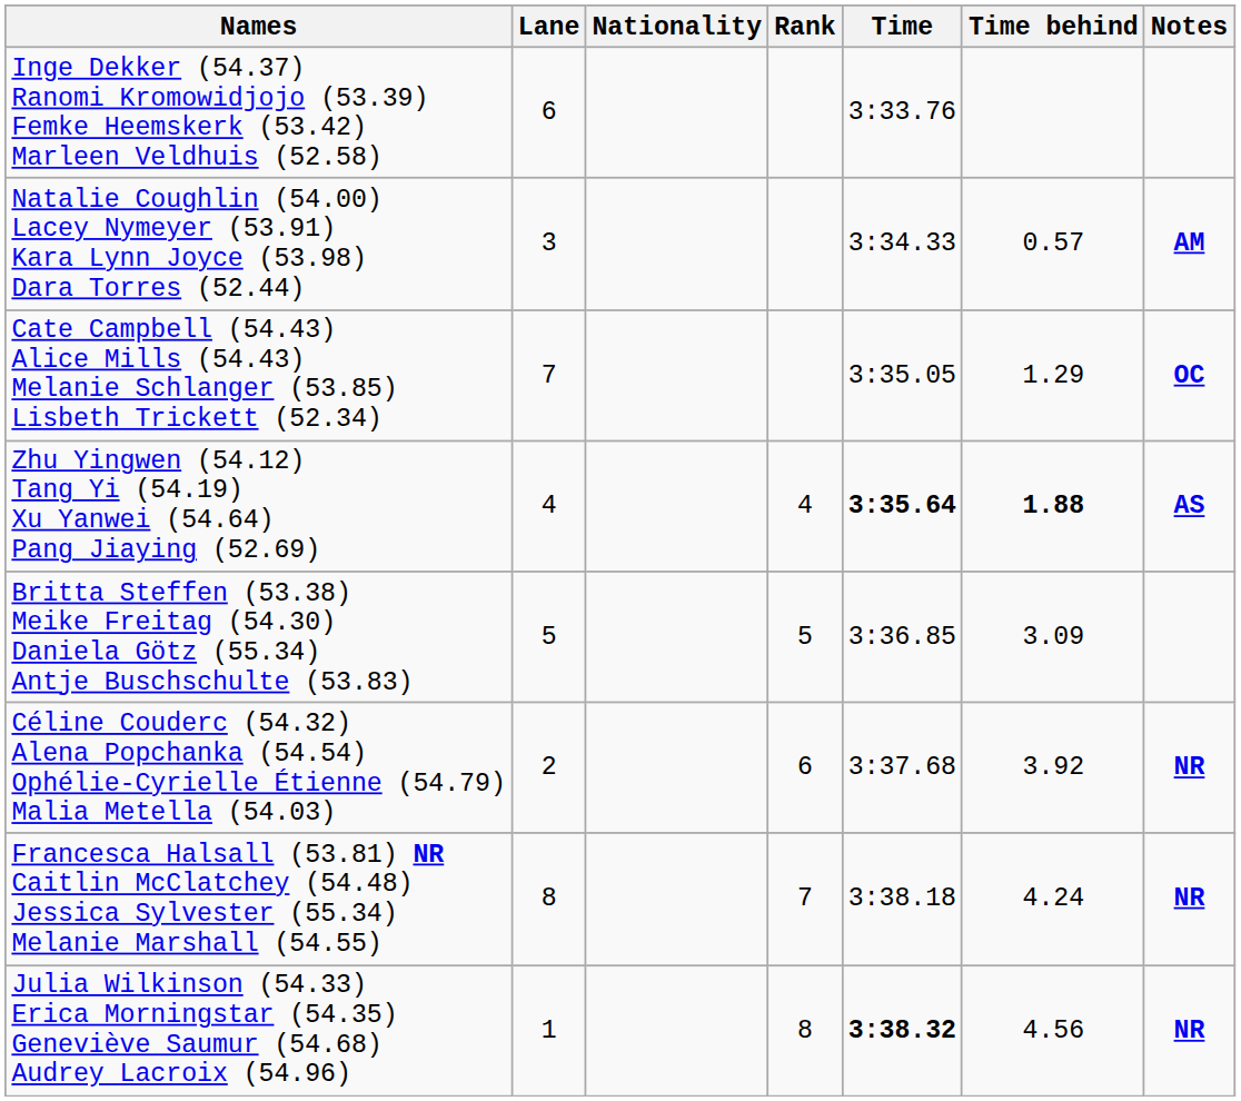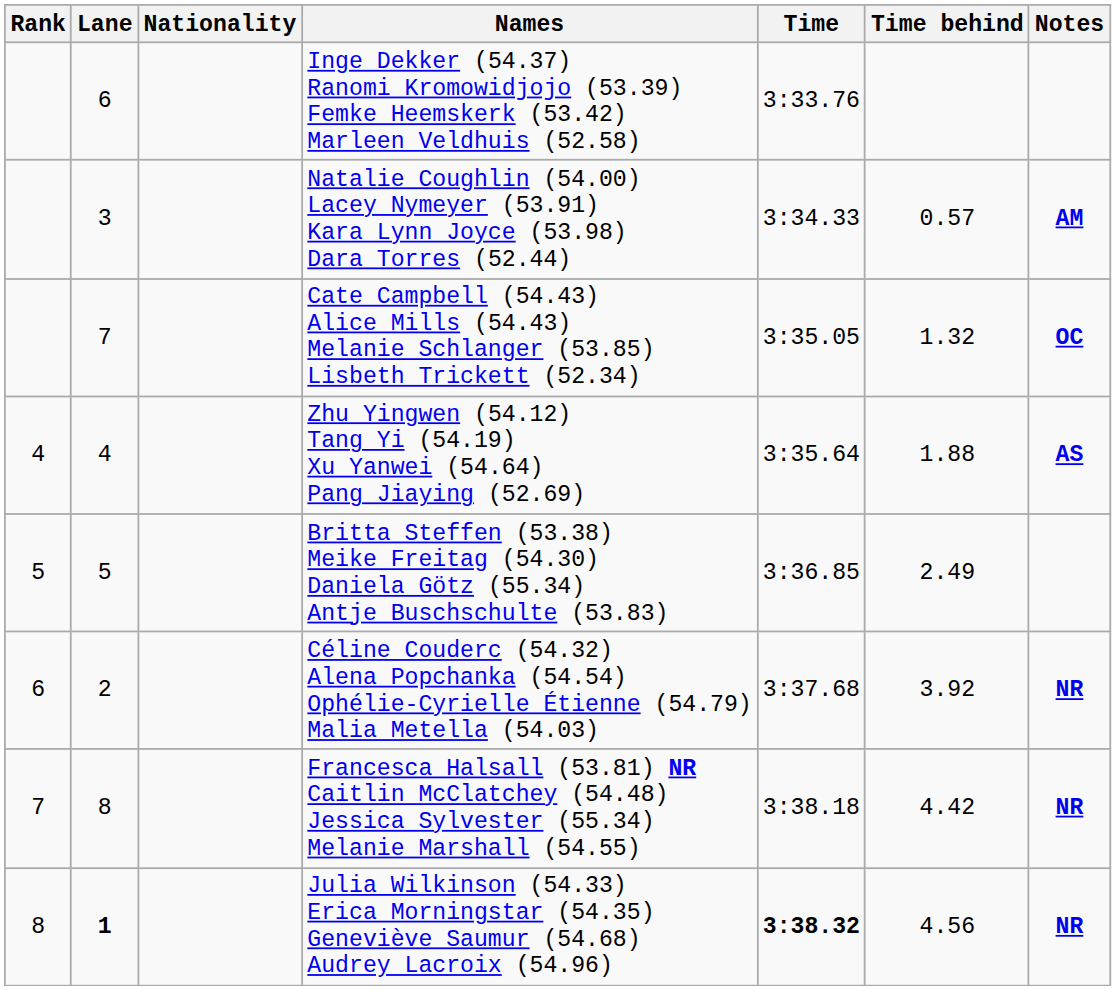columns swapped: Rank <-> Names
row 4 | Time behind: 1.29 -> 1.32
row 5 | Time: bold -> normal
row 5 | Time behind: bold -> normal
row 6 | Time behind: 3.09 -> 2.49
row 8 | Time behind: 4.24 -> 4.42
row 9 | Lane: normal -> bold
